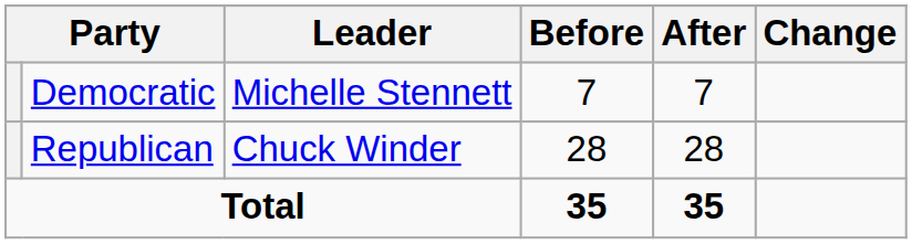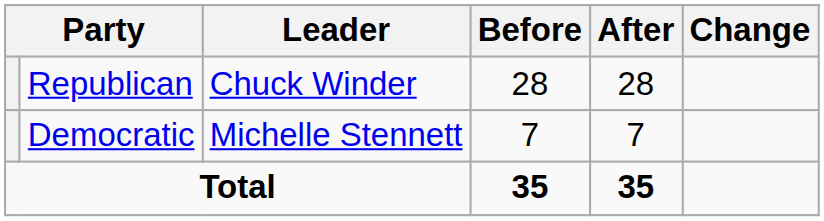rows swapped: Republican <-> Democratic
